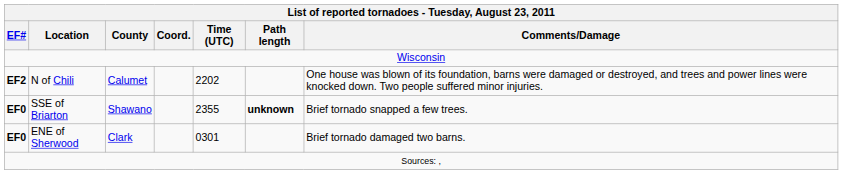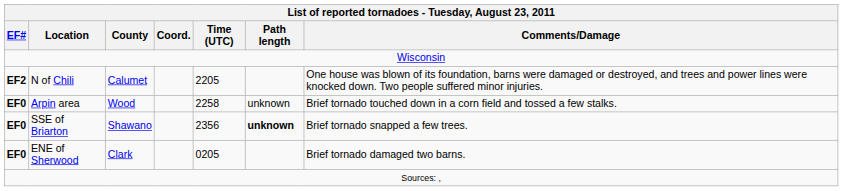N of Chili | Time (UTC): 2202 -> 2205
+ row: EF0 | Arpin area | Wood | 2258 | unknown | Brief tornado touched down in a corn field and tossed a few stalks.
SSE of Briarton | Time (UTC): 2355 -> 2356
ENE of Sherwood | Time (UTC): 0301 -> 0205
